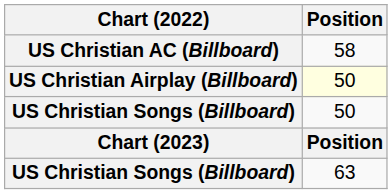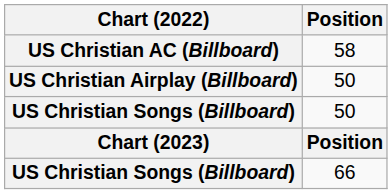row 3 | Position: lightyellow background -> no background
row 6 | Position: 63 -> 66
